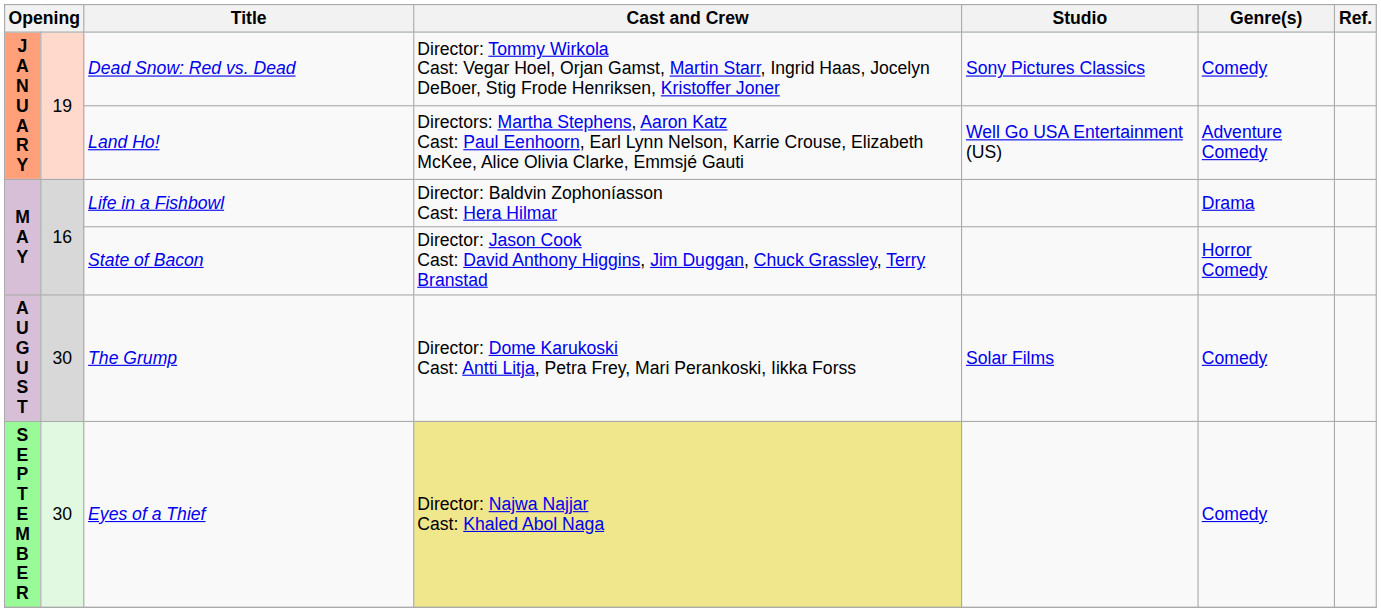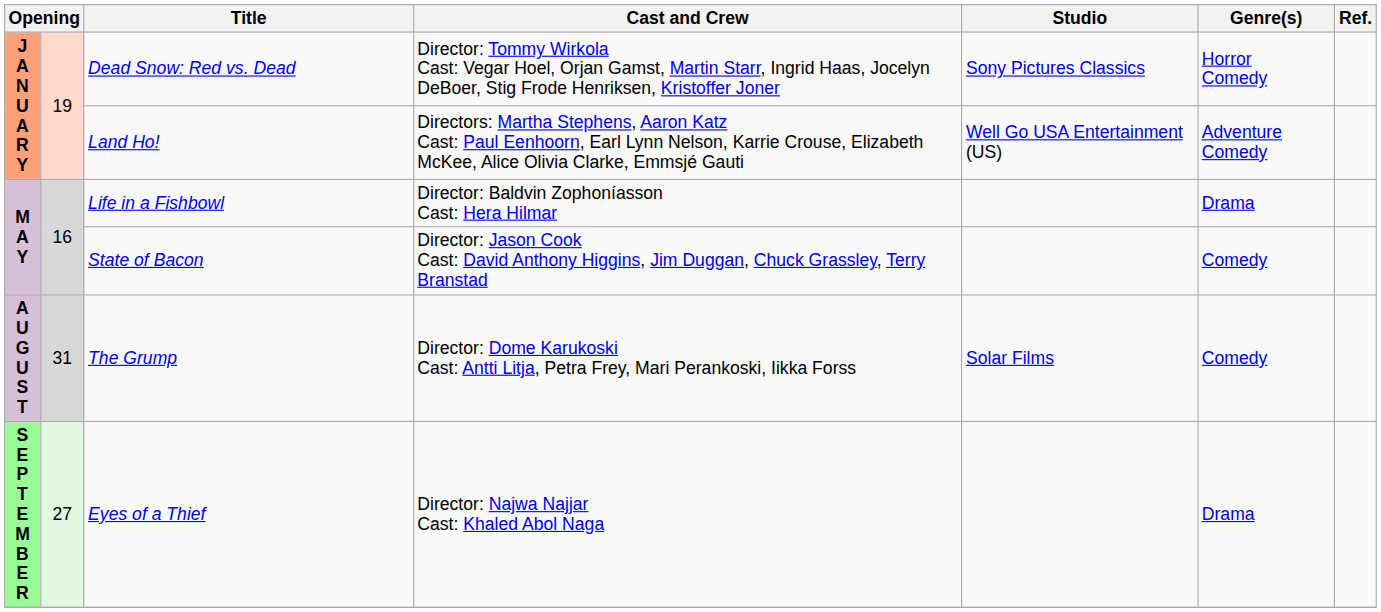Dead Snow: Red vs. Dead | Genre(s): Comedy -> Horror Comedy
State of Bacon | Genre(s): Horror Comedy -> Comedy
The Grump | column 2: 30 -> 31
Eyes of a Thief | column 2: 30 -> 27
Eyes of a Thief | Cast and Crew: khaki background -> no background
Eyes of a Thief | Genre(s): Comedy -> Drama
